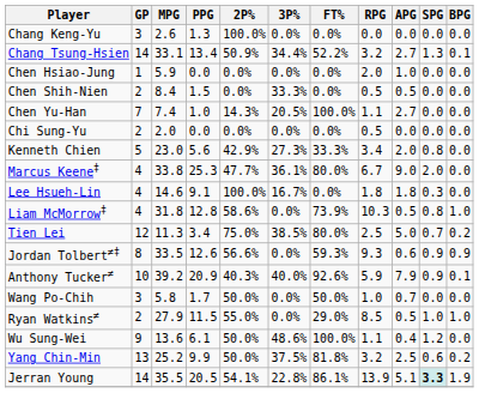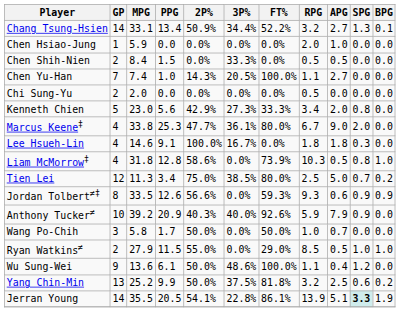- row: Chang Keng-Yu | 3 | 2.6 | 1.3 | 100.0% | 0.0% | 0.0% | 0.0 | 0.0 | 0.0 | 0.0
Anthony Tucker≠ | BPG: 0.1 -> 0.0
